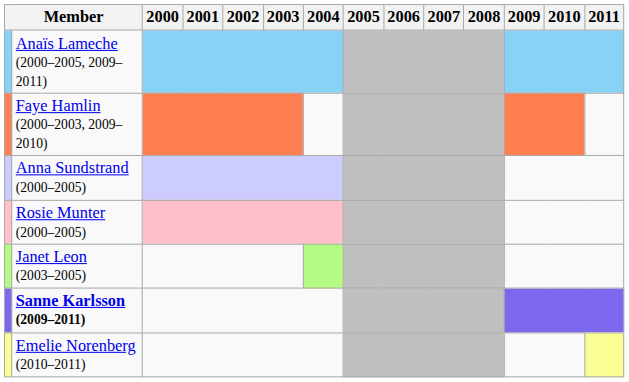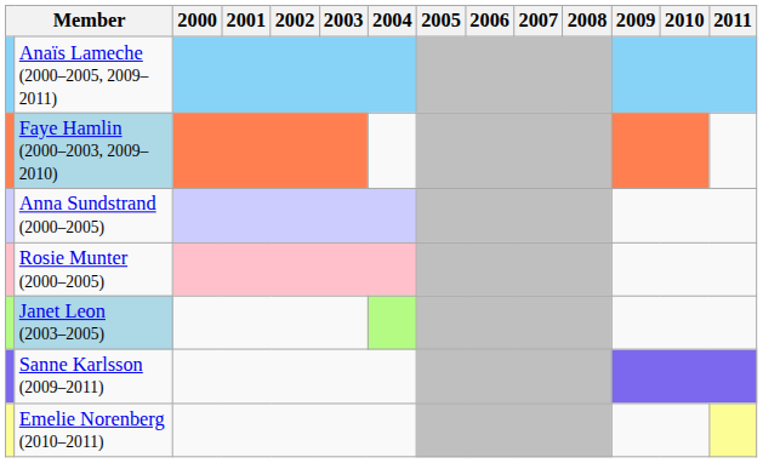Faye Hamlin (2000–2003, 2009–2010) | column 2: no background -> lightblue background
Janet Leon (2003–2005) | column 2: no background -> lightblue background
Sanne Karlsson (2009–2011) | column 2: bold -> normal
